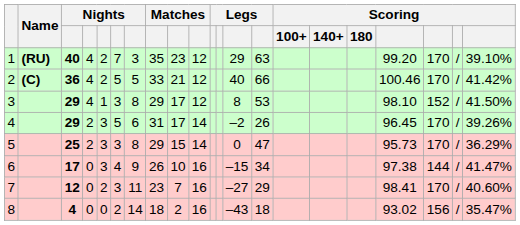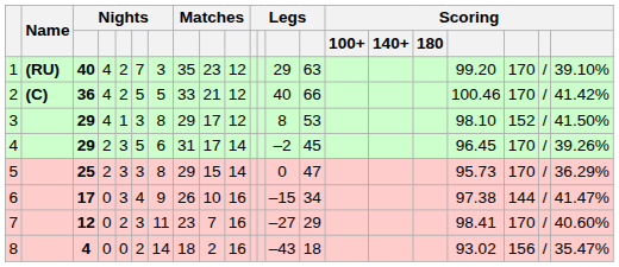row 6 | column 14: 26 -> 45
